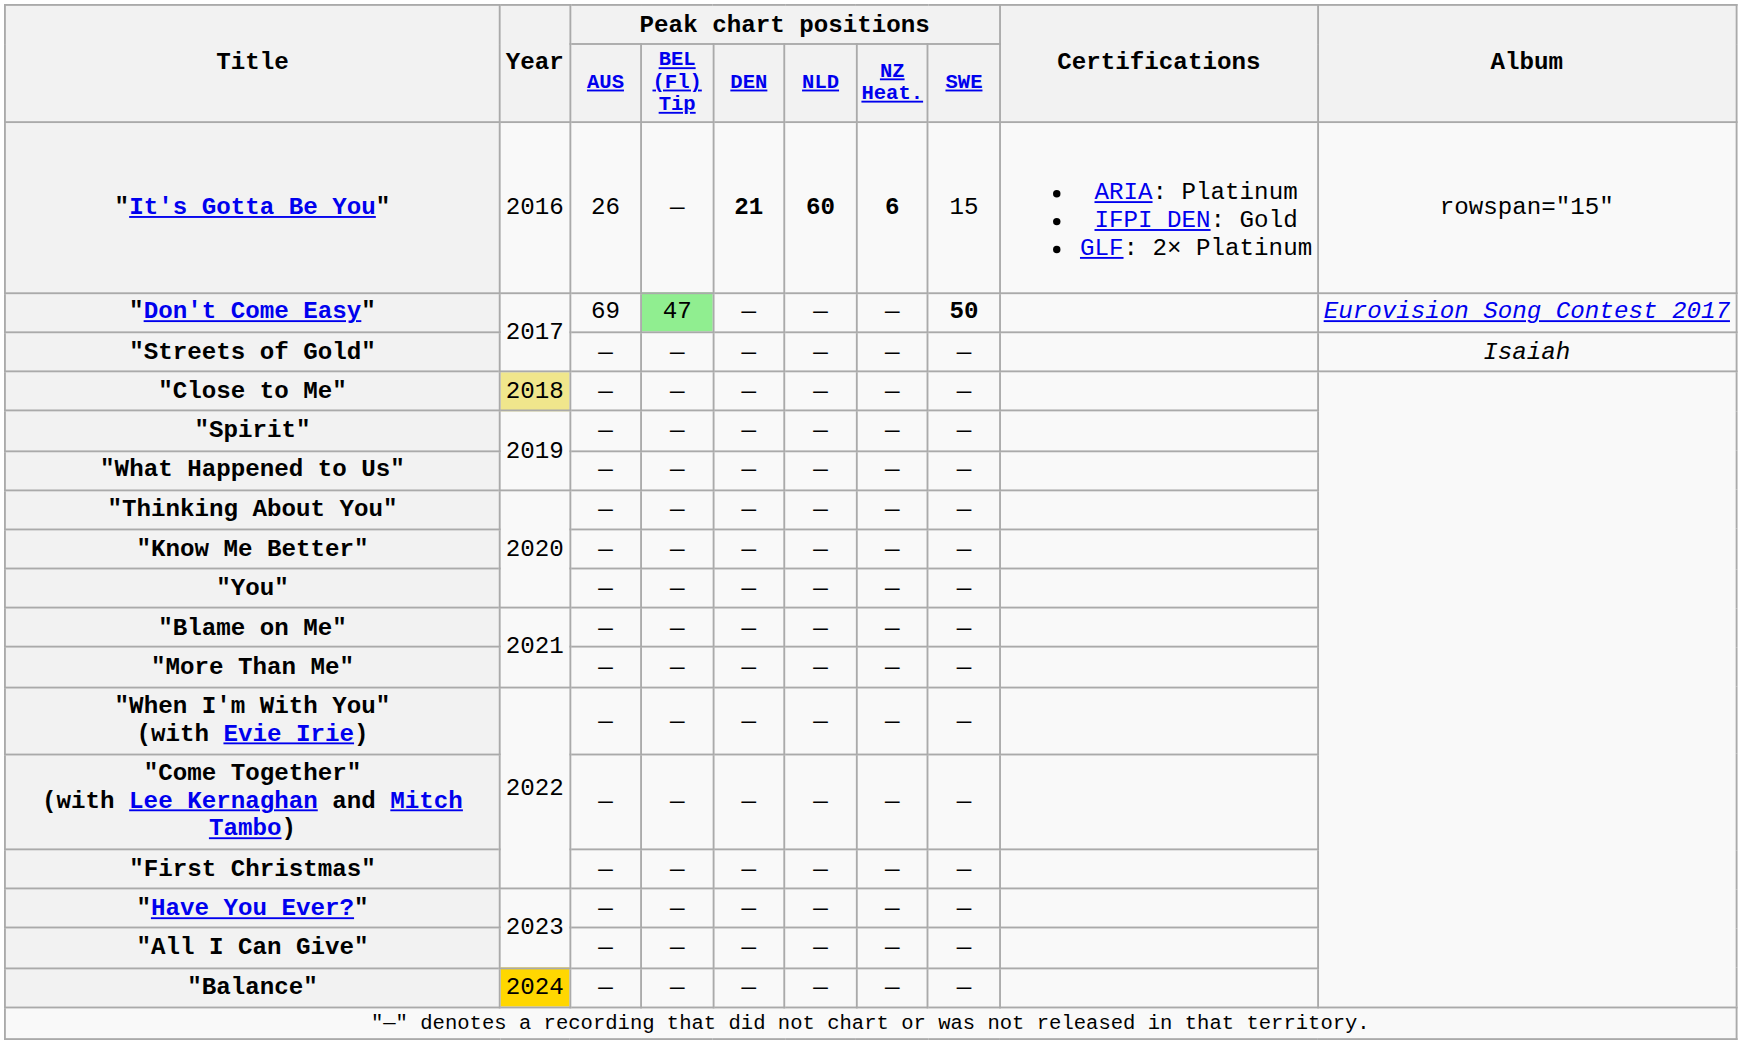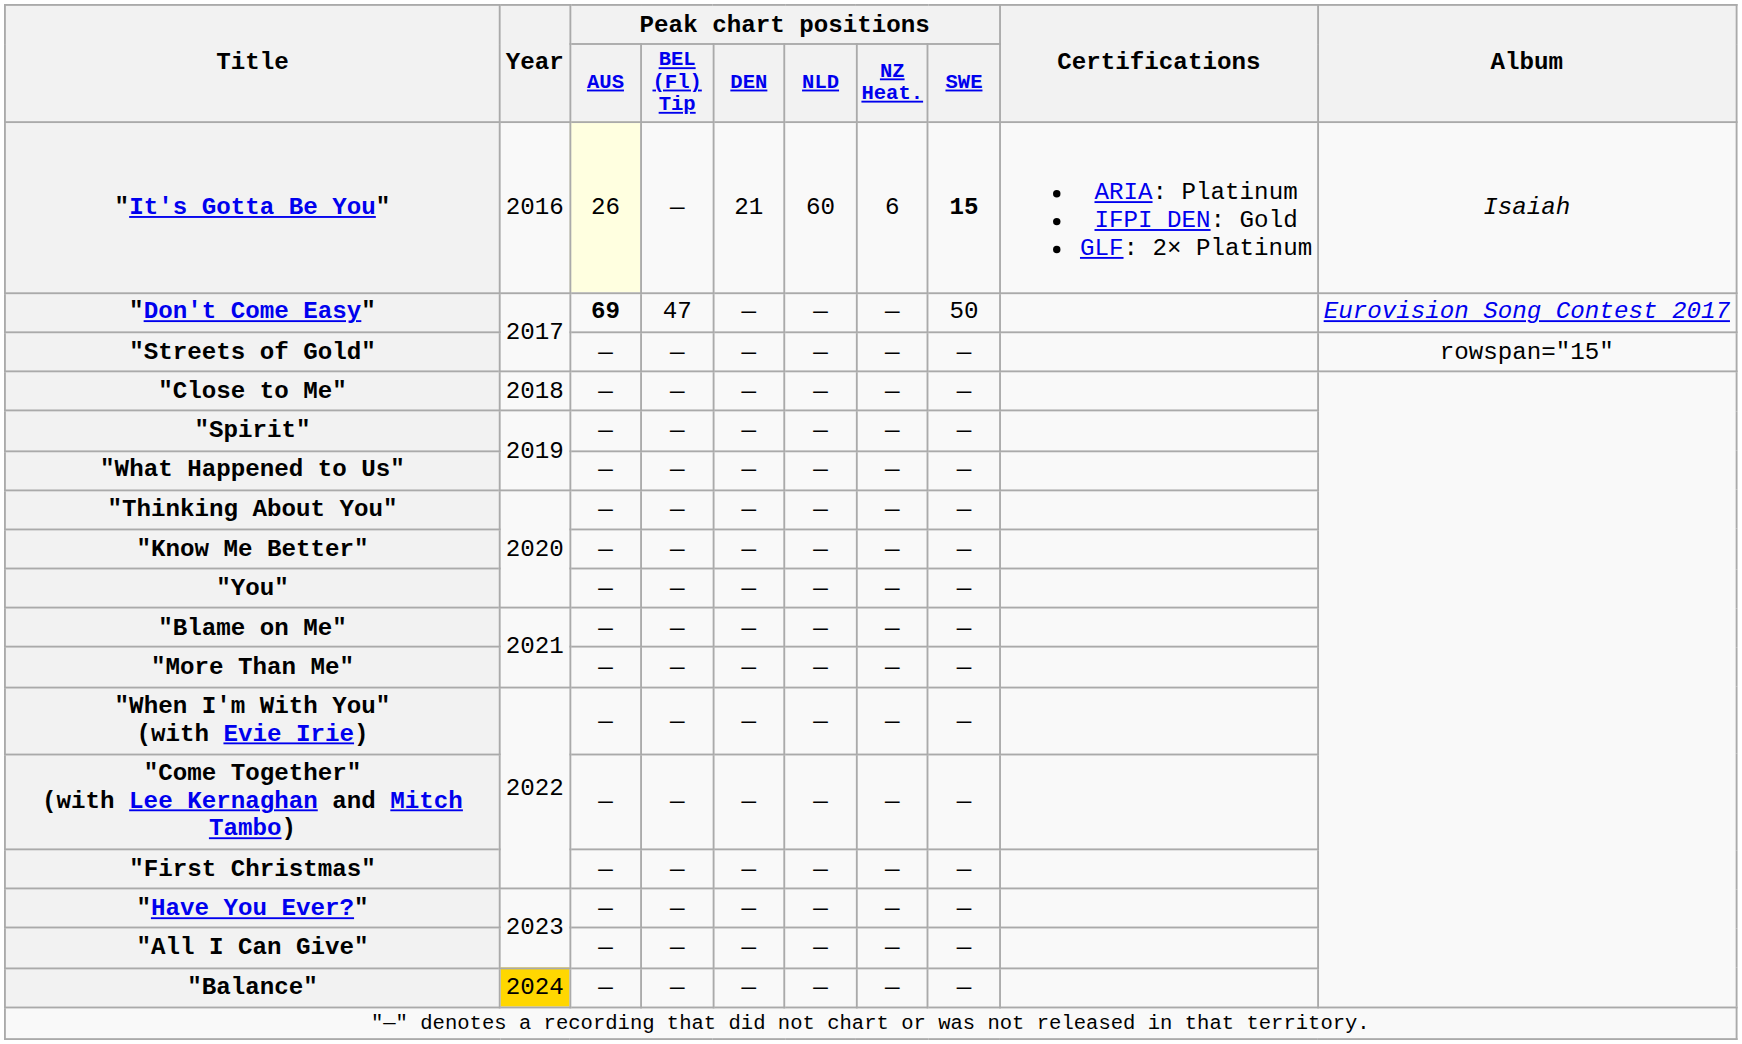"It's Gotta Be You" | Peak chart positions / AUS: no background -> lightyellow background
"It's Gotta Be You" | Peak chart positions / DEN: bold -> normal
"It's Gotta Be You" | Peak chart positions / NLD: bold -> normal
"It's Gotta Be You" | Peak chart positions / NZ Heat.: bold -> normal
"It's Gotta Be You" | Peak chart positions / SWE: normal -> bold
"It's Gotta Be You" | Album: rowspan="15" -> Isaiah
"Don't Come Easy" | Peak chart positions / AUS: normal -> bold
"Don't Come Easy" | Peak chart positions / BEL (Fl) Tip: lightgreen background -> no background
"Don't Come Easy" | Peak chart positions / SWE: bold -> normal
"Streets of Gold" | Album: Isaiah -> rowspan="15"
"Close to Me" | Year: khaki background -> no background
